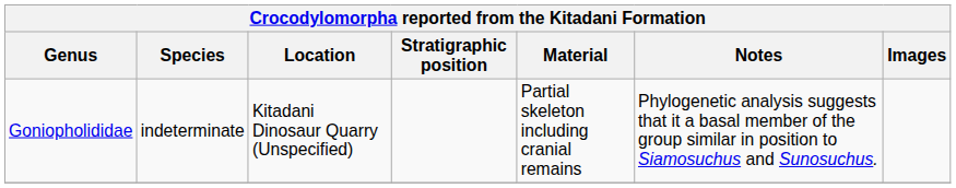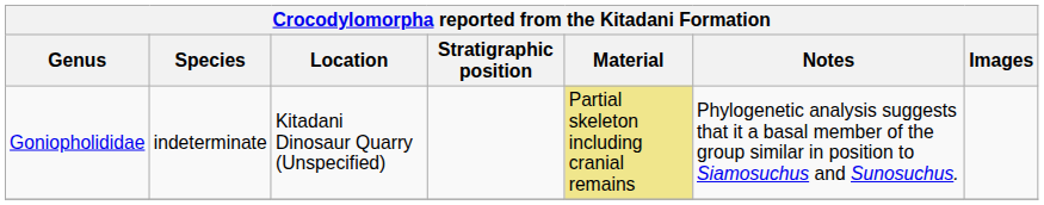Goniopholididae | Material: no background -> khaki background
